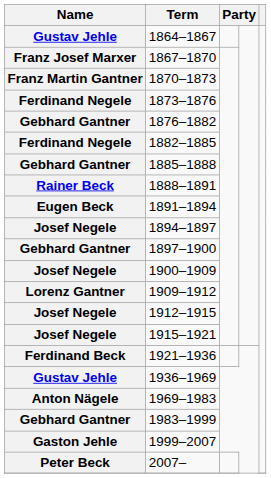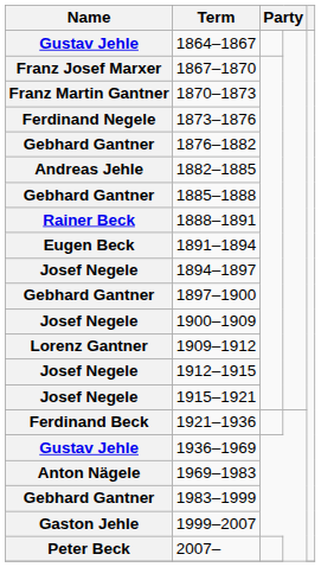1882–1885 | Name: Ferdinand Negele -> Andreas Jehle
